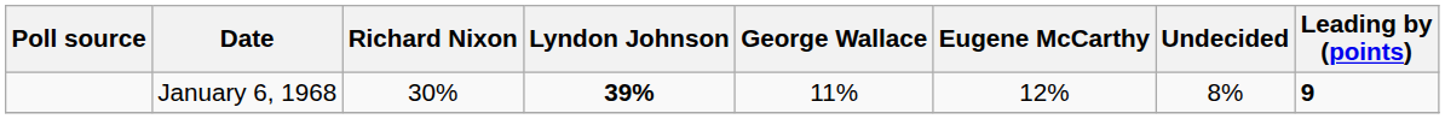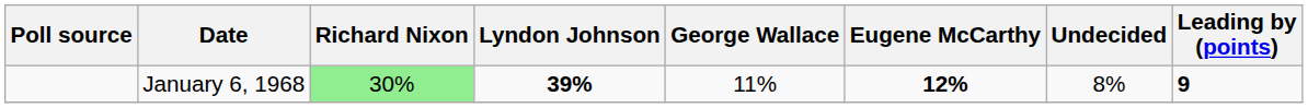January 6, 1968 | Richard Nixon: no background -> lightgreen background
January 6, 1968 | Eugene McCarthy: normal -> bold
